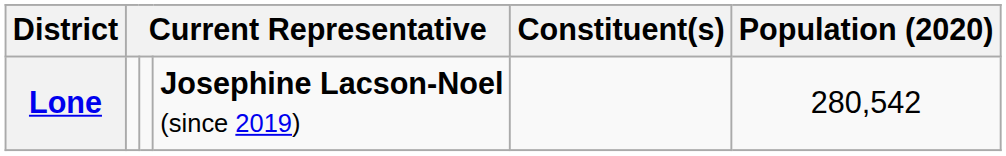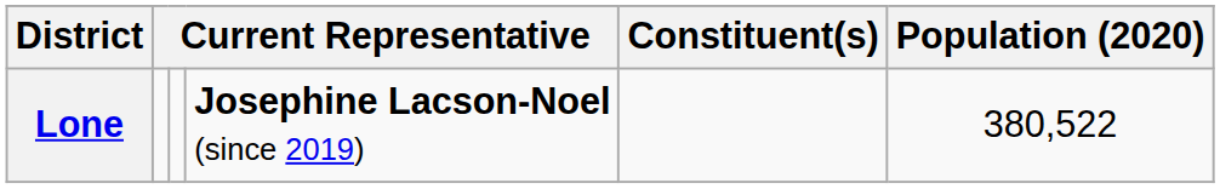Lone | Population (2020): 280,542 -> 380,522
